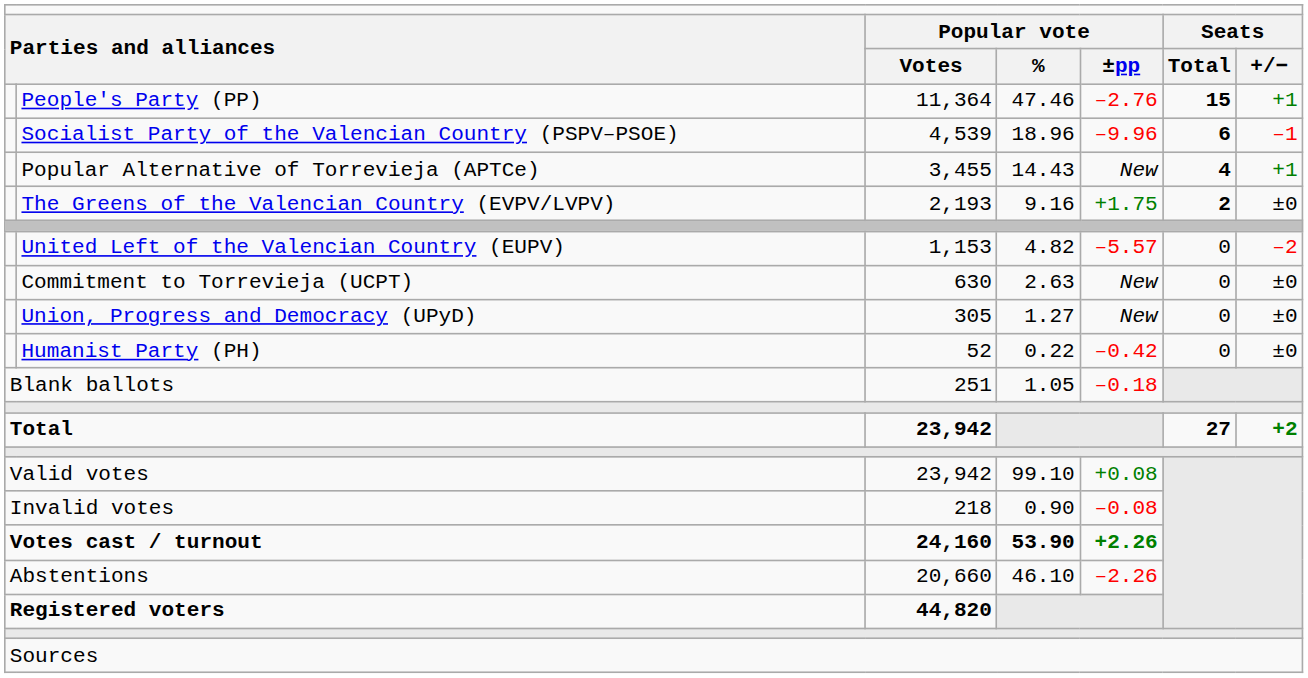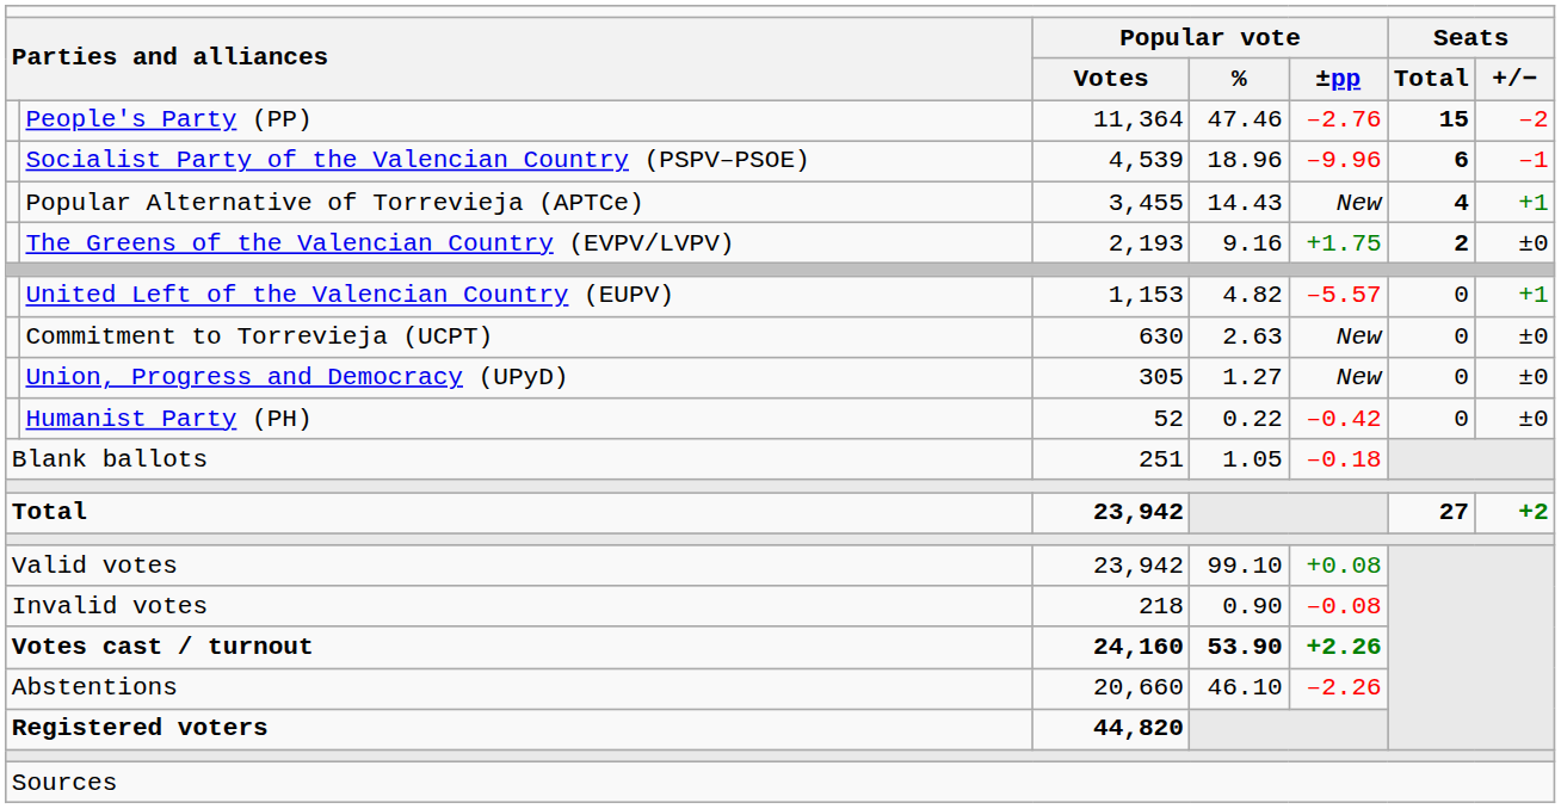People's Party (PP) | column 7: +1 -> –2
United Left of the Valencian Country (EUPV) | column 7: –2 -> +1
